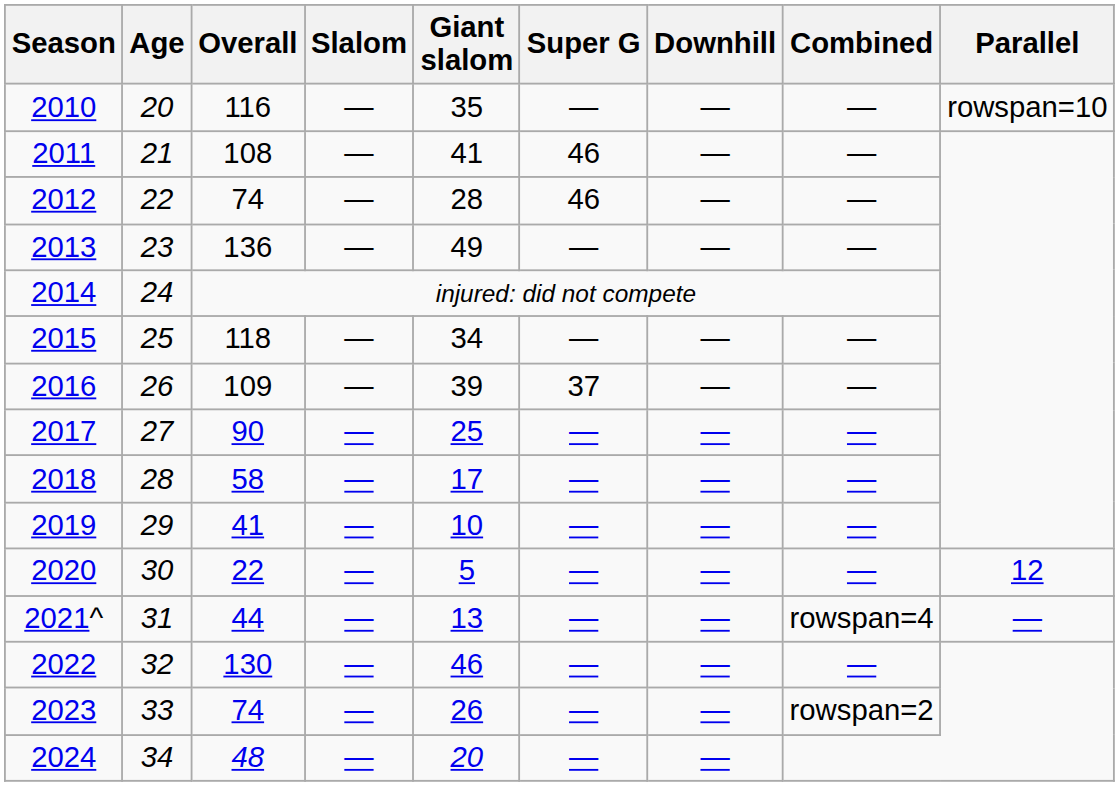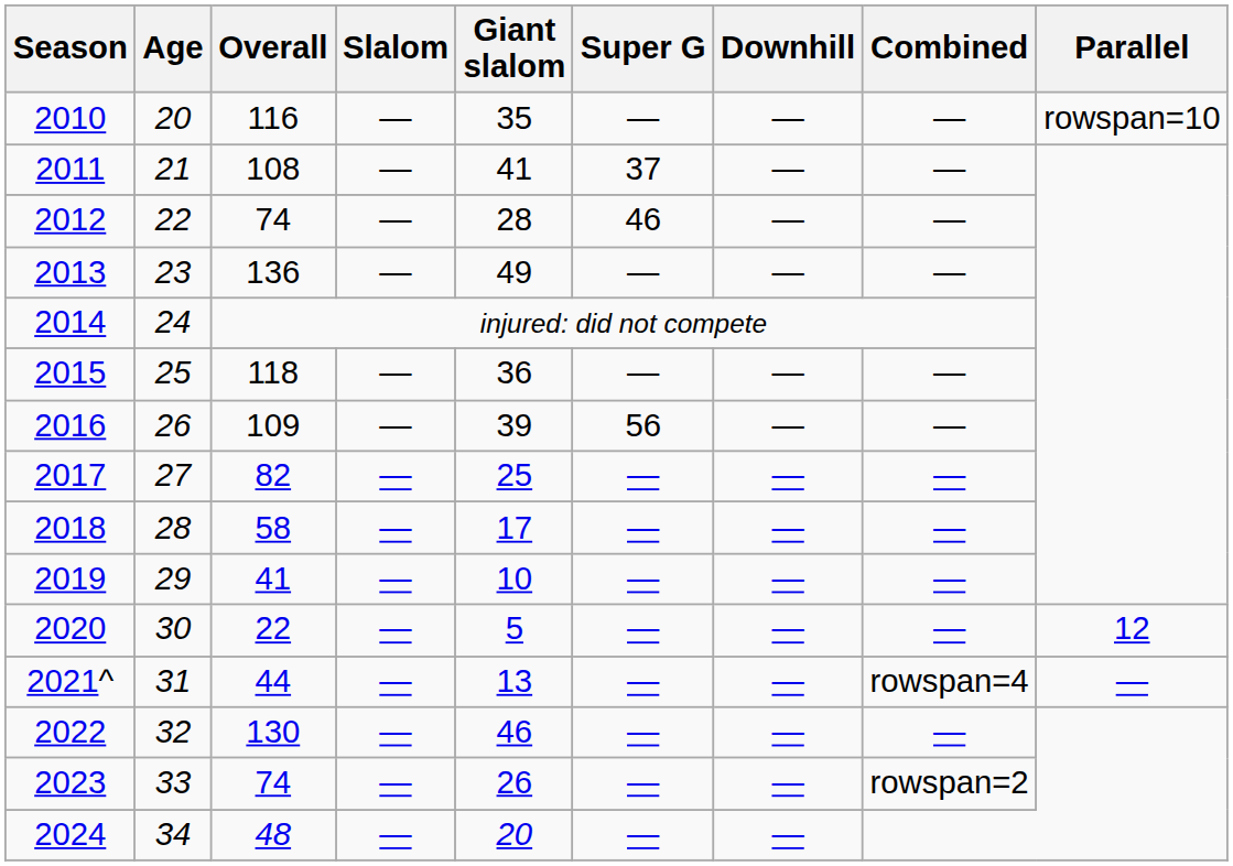2011 | Super G: 46 -> 37
2015 | Giant slalom: 34 -> 36
2016 | Super G: 37 -> 56
2017 | Overall: 90 -> 82
